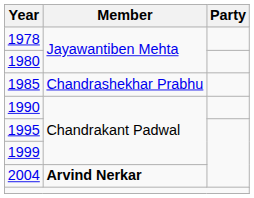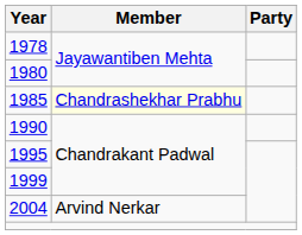1985 | Member: no background -> lightyellow background
2004 | Member: bold -> normal
